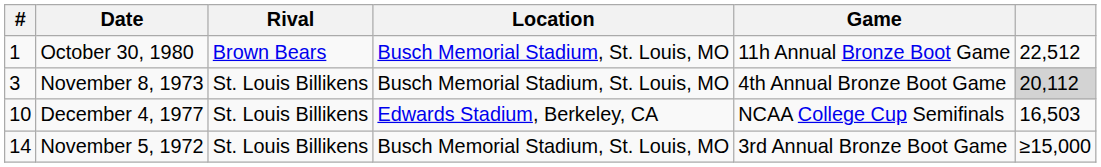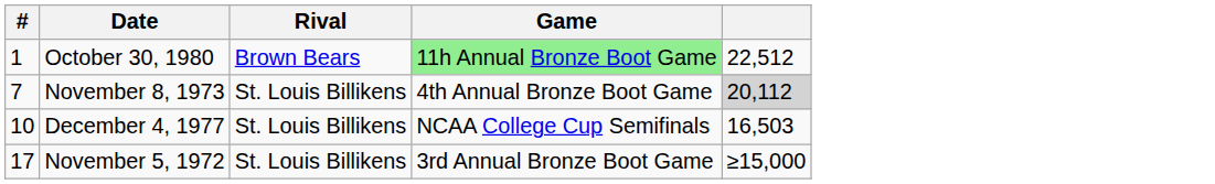- column: Location | Busch Memorial Stadium, St. Louis, MO | Busch Memorial Stadium, St. Louis, MO | Edwards Stadium, Berkeley, CA | Busch Memorial Stadium, St. Louis, MO
October 30, 1980 | Game: no background -> lightgreen background
November 8, 1973 | #: 3 -> 7
November 5, 1972 | #: 14 -> 17
